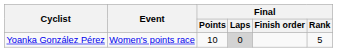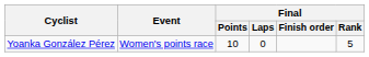Yoanka González Pérez | Final / Laps: lightgrey background -> no background
